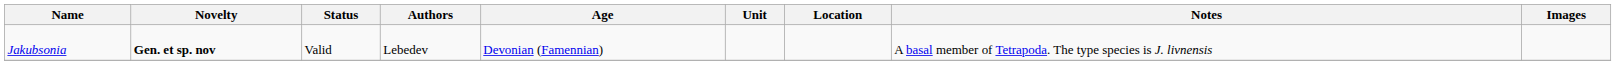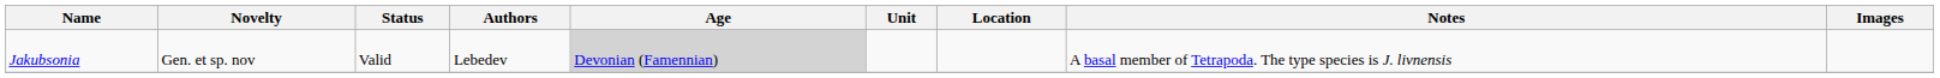Jakubsonia | Novelty: bold -> normal
Jakubsonia | Age: no background -> lightgrey background
